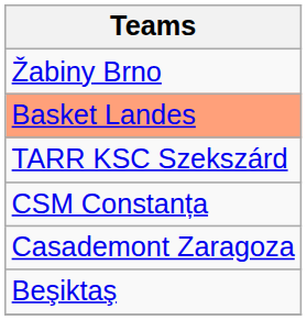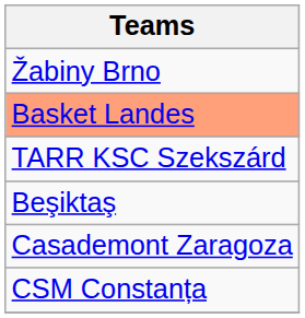row 5 | column 1: CSM Constanța -> Beşiktaş
row 7 | column 1: Beşiktaş -> CSM Constanța
